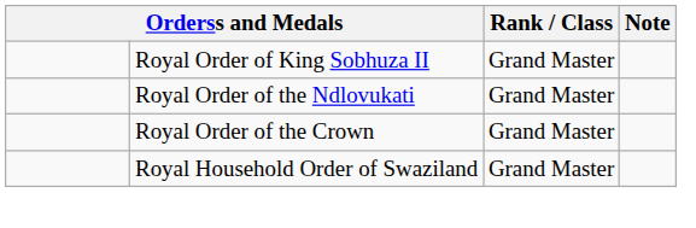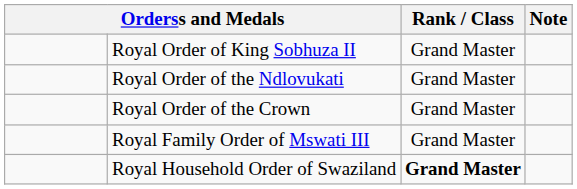+ row: Royal Family Order of Mswati III | Grand Master
Royal Household Order of Swaziland | Rank / Class: normal -> bold
